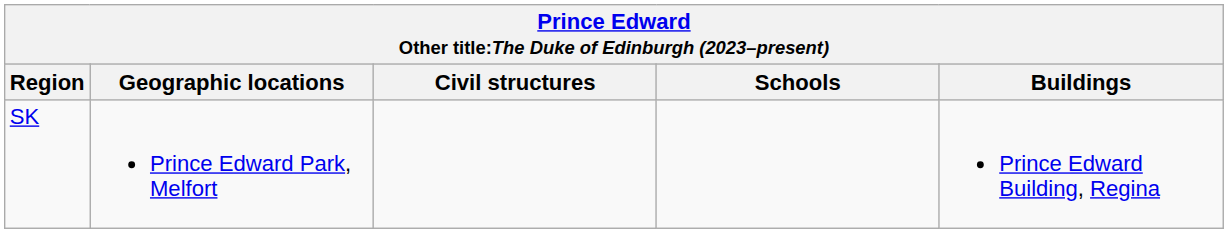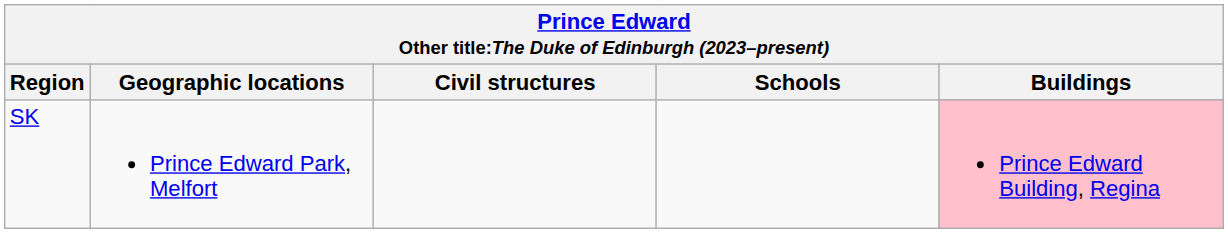SK | Buildings: no background -> pink background
